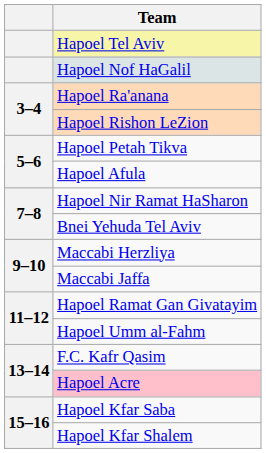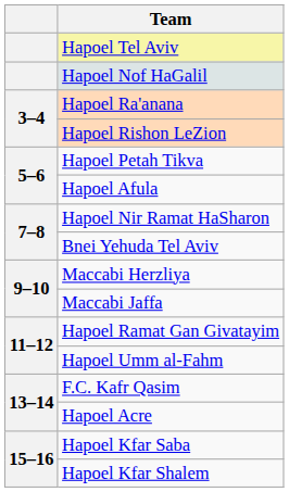Hapoel Acre | Team: pink background -> no background
